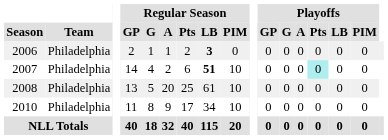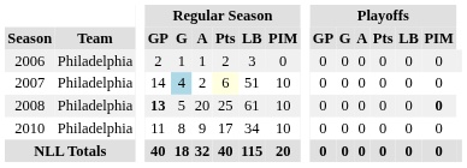2006 | Regular Season / LB: bold -> normal
2007 | Regular Season / G: no background -> lightblue background
2007 | Regular Season / Pts: no background -> lightyellow background
2007 | Regular Season / LB: bold -> normal
2007 | Playoffs / Pts: paleturquoise background -> no background
2008 | Regular Season / GP: normal -> bold
2008 | Playoffs / PIM: normal -> bold
